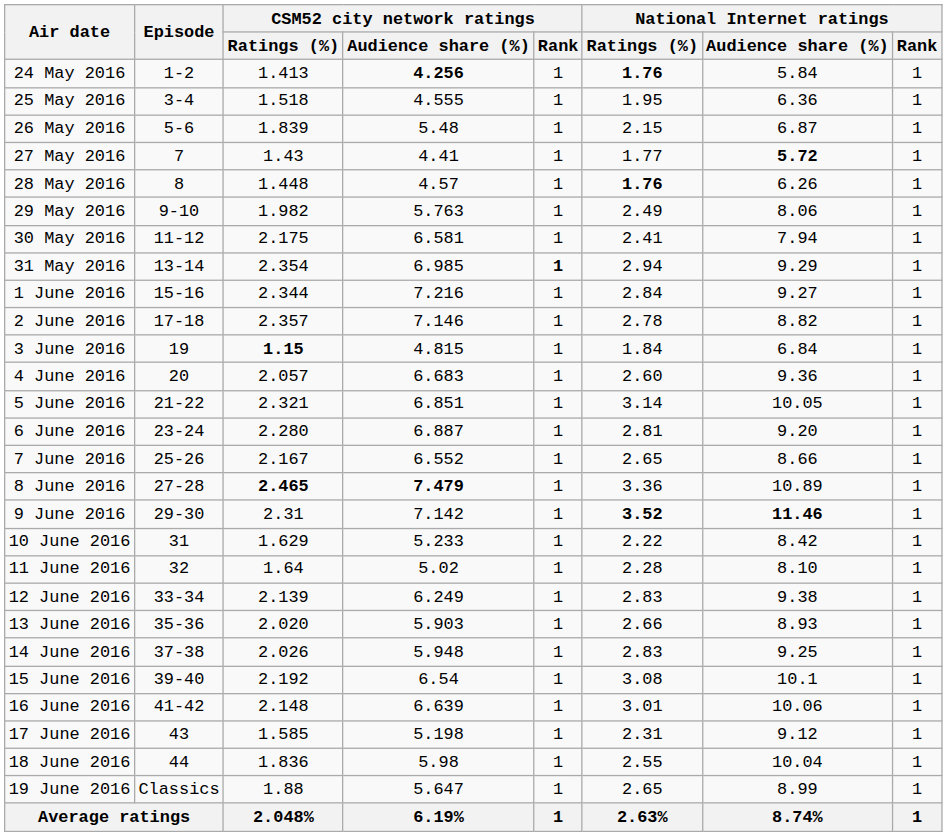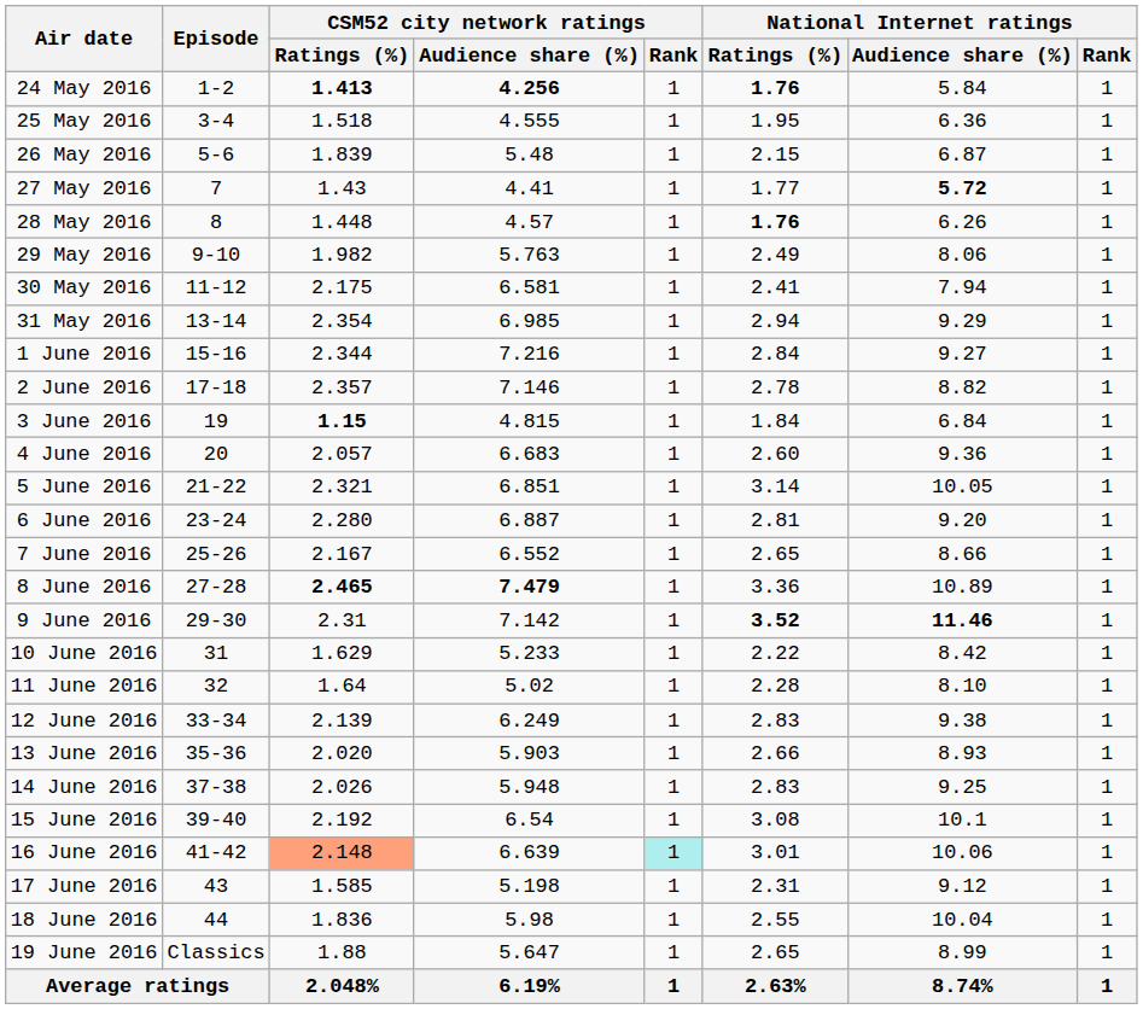24 May 2016 | CSM52 city network ratings / Ratings (%): normal -> bold
31 May 2016 | CSM52 city network ratings / Rank: bold -> normal
16 June 2016 | CSM52 city network ratings / Ratings (%): no background -> lightsalmon background
16 June 2016 | CSM52 city network ratings / Rank: no background -> paleturquoise background
